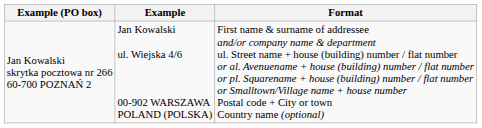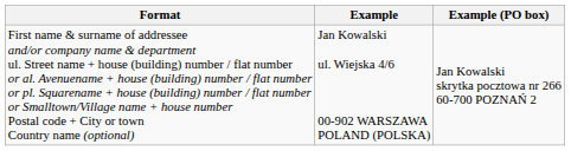columns swapped: Format <-> Example (PO box)
